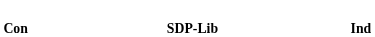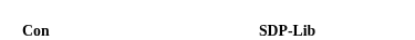- column: 4 | Ind
